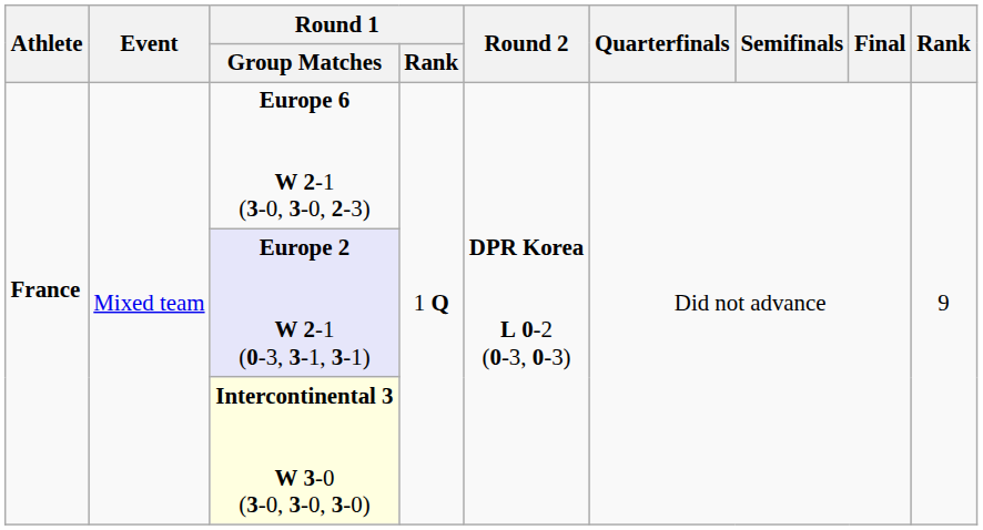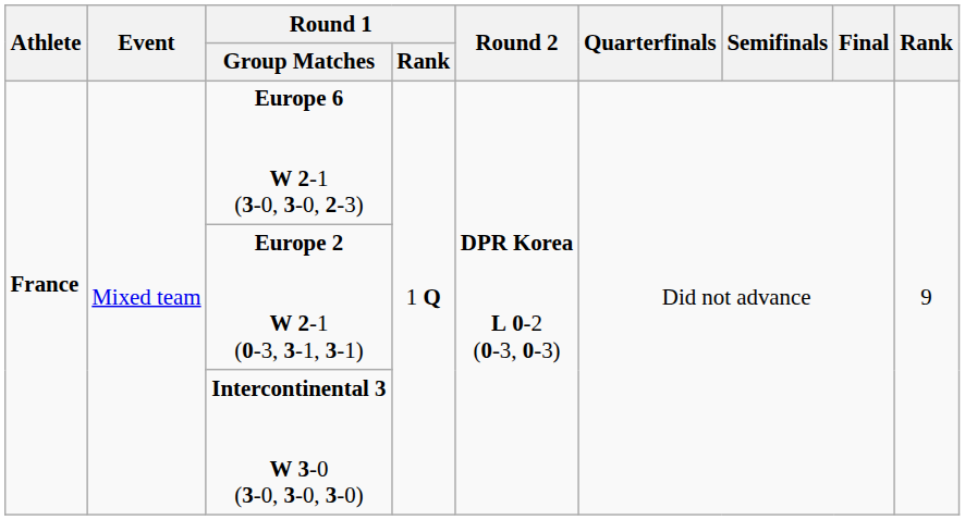Europe 2 W 2-1 (0-3, 3-1, 3-1) | Round 1 / Group Matches: lavender background -> no background
Intercontinental 3 W 3-0 (3-0, 3-0, 3-0) | Round 1 / Group Matches: lightyellow background -> no background
